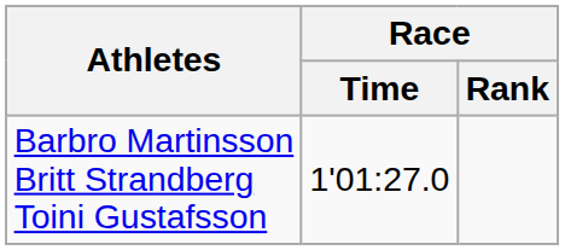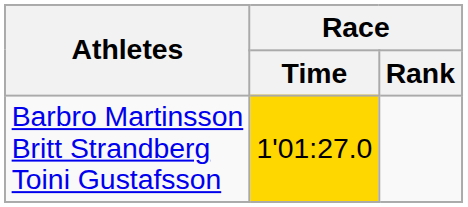Barbro Martinsson Britt Strandberg Toini Gustafsson | Race / Time: no background -> gold background
